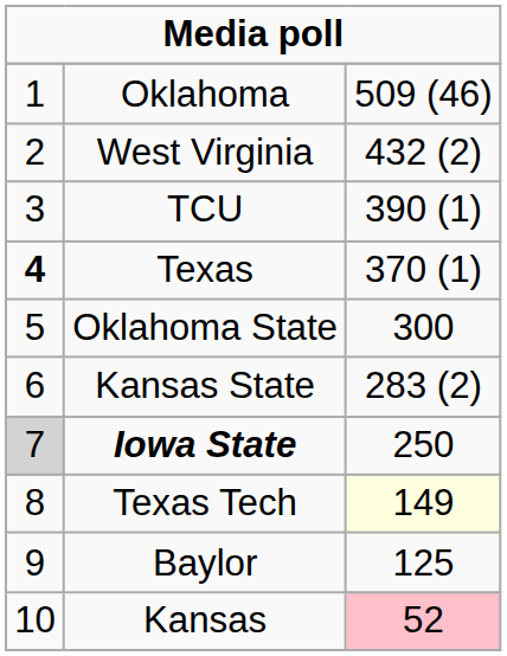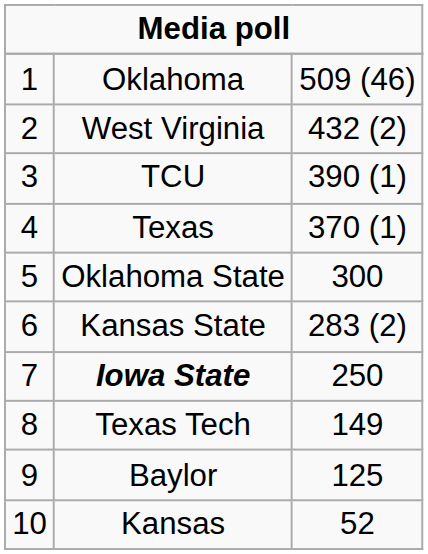Texas | column 1: bold -> normal
Iowa State | column 1: lightgrey background -> no background
Texas Tech | column 3: lightyellow background -> no background
Kansas | column 3: pink background -> no background
